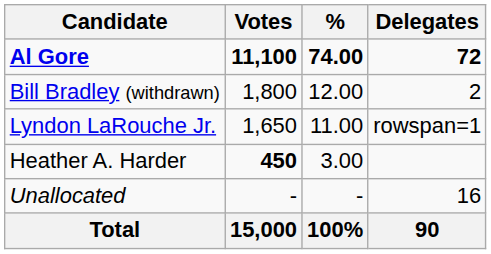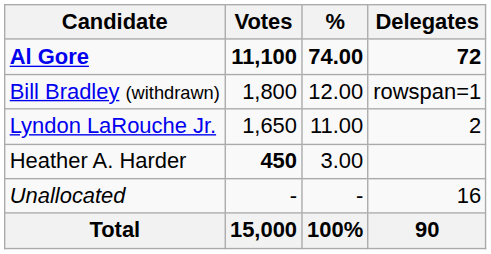Bill Bradley (withdrawn) | Delegates: 2 -> rowspan=1
Lyndon LaRouche Jr. | Delegates: rowspan=1 -> 2
